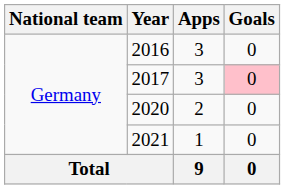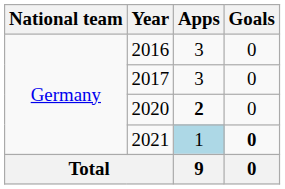2017 | Goals: pink background -> no background
2020 | Apps: normal -> bold
2021 | Apps: no background -> lightblue background
2021 | Goals: normal -> bold
